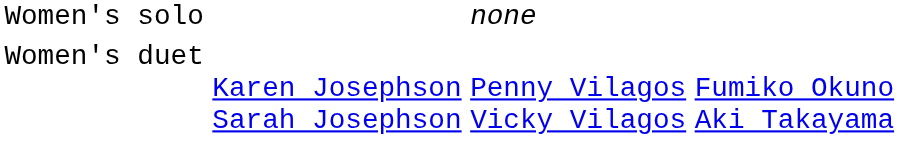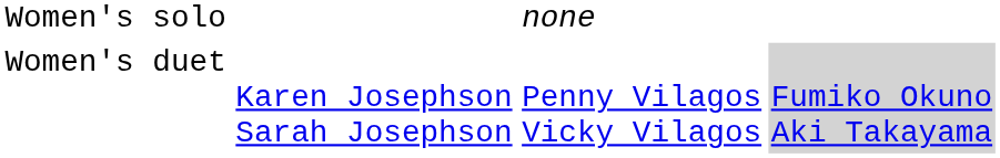Women's duet | column 4: no background -> lightgrey background
